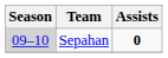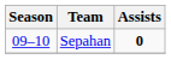Sepahan | Season: lightgrey background -> no background
